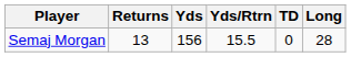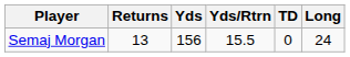Semaj Morgan | Long: 28 -> 24
